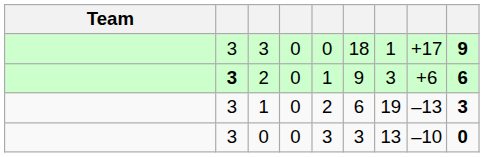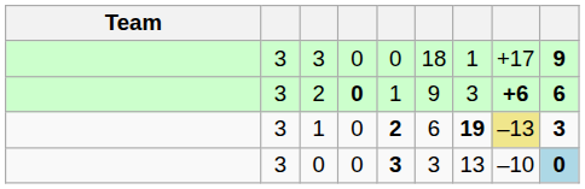row 3 | column 2: bold -> normal
row 3 | column 4: normal -> bold
row 3 | column 8: normal -> bold
row 4 | column 5: normal -> bold
row 4 | column 7: normal -> bold
row 4 | column 8: no background -> khaki background
row 5 | column 5: normal -> bold
row 5 | column 9: no background -> lightblue background
